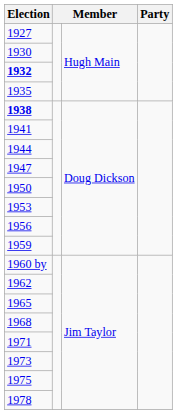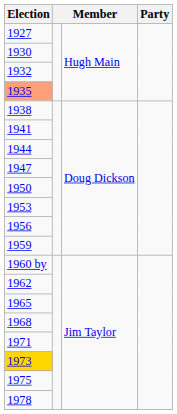1932 | Election: bold -> normal
1935 | Election: no background -> lightsalmon background
1938 | Election: bold -> normal
1973 | Election: no background -> gold background
